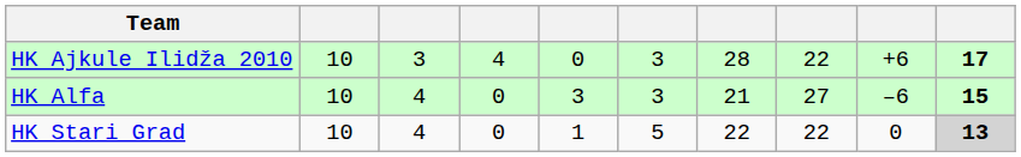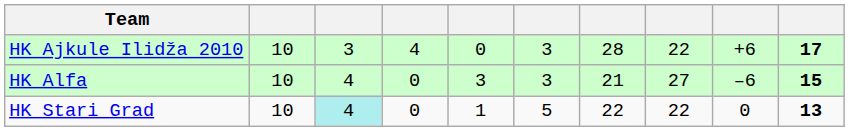HK Stari Grad | column 3: no background -> paleturquoise background
HK Stari Grad | column 10: lightgrey background -> no background
